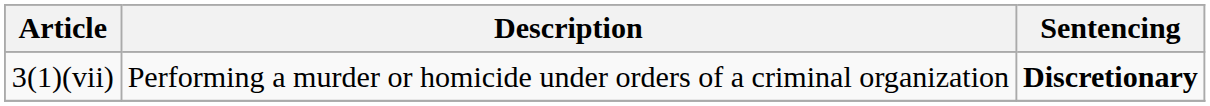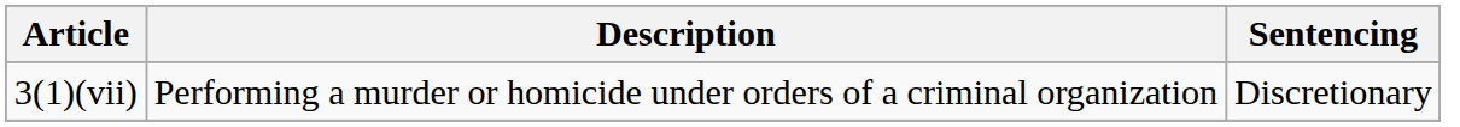3(1)(vii) | Sentencing: bold -> normal
